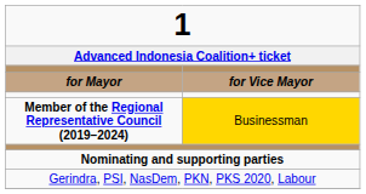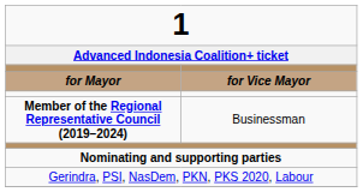row 6 | column 2: gold background -> no background
